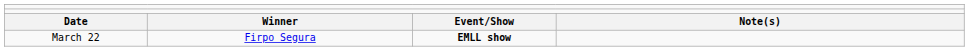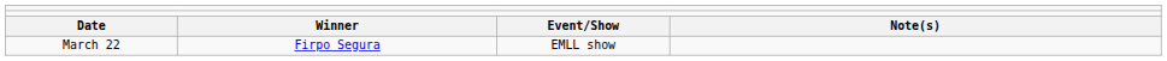March 22 | column 3: bold -> normal
